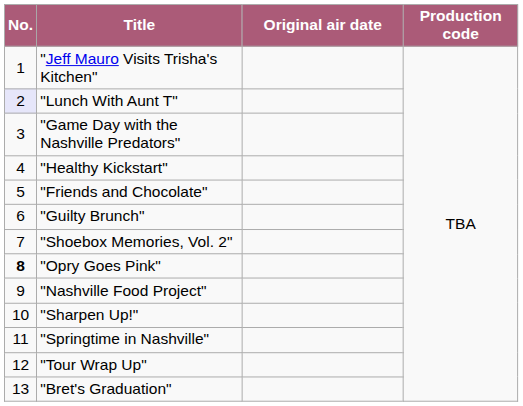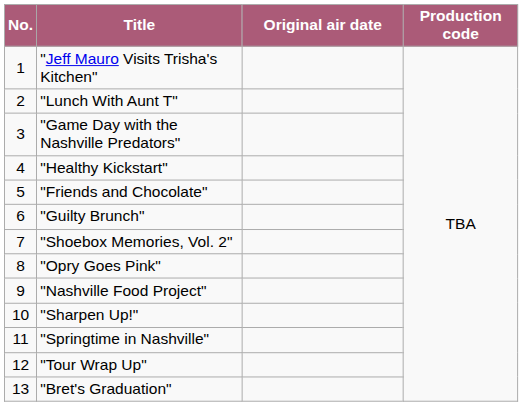"Lunch With Aunt T" | No.: lavender background -> no background
"Opry Goes Pink" | No.: bold -> normal
